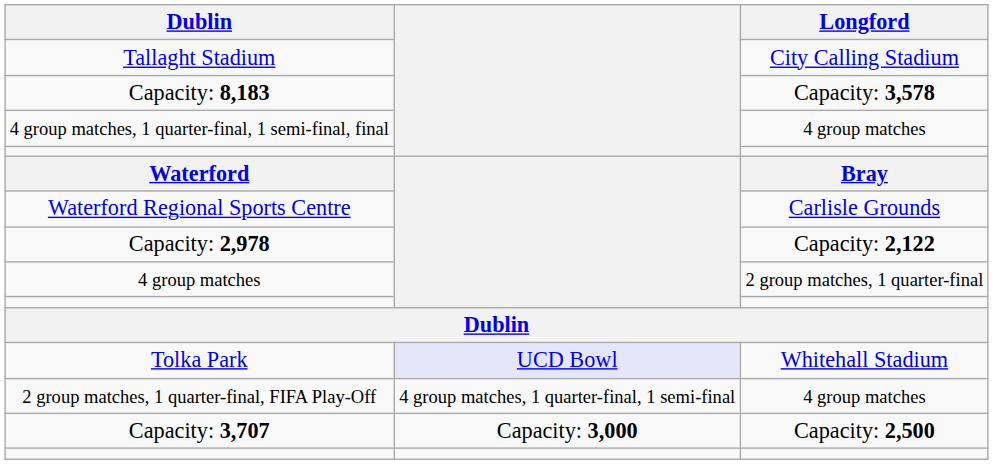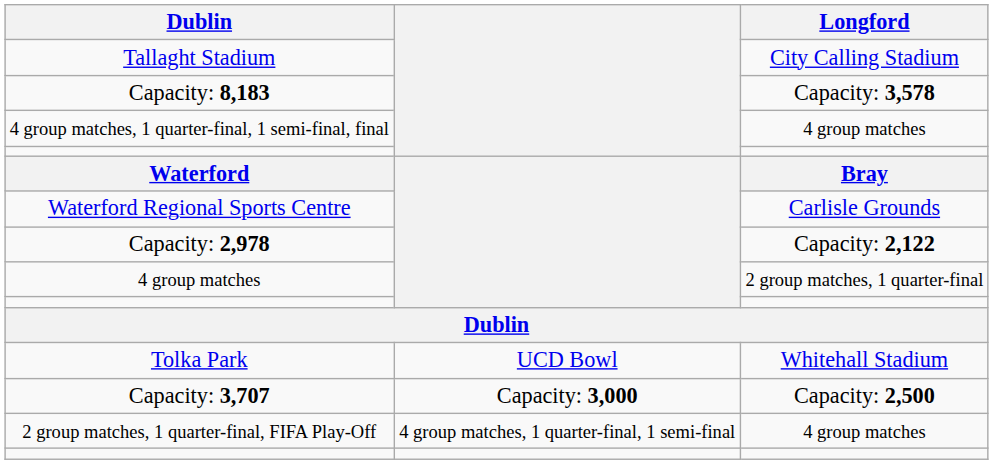Tolka Park | column 2: lavender background -> no background
rows swapped: Capacity: 3,707 <-> 2 group matches, 1 quarter-final, FIFA Play-Off
